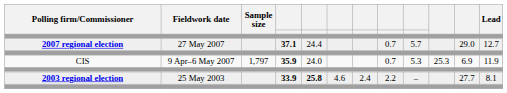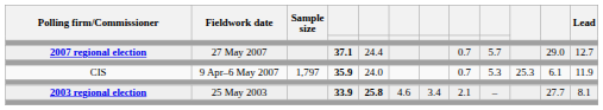CIS | column 11: 6.9 -> 6.1
2003 regional election | column 7: 2.4 -> 3.4
2003 regional election | column 8: 2.2 -> 2.1
